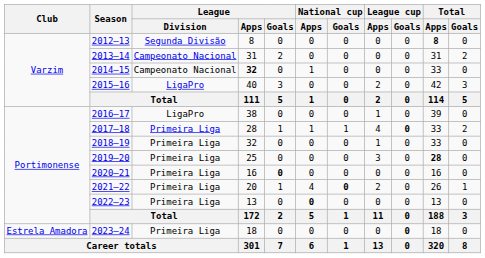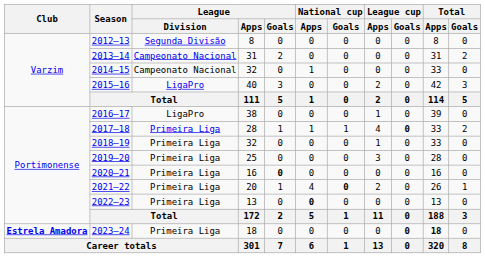2012–13 | Total / Apps: bold -> normal
2014–15 | League / Apps: bold -> normal
2019–20 | Total / Apps: bold -> normal
2023–24 | Club: normal -> bold
2023–24 | Total / Apps: normal -> bold
